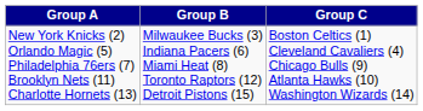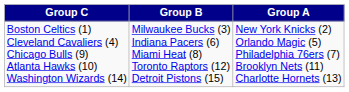columns swapped: Group A <-> Group C
